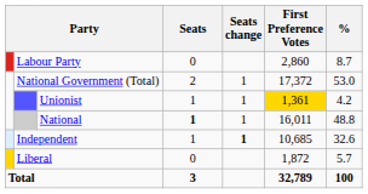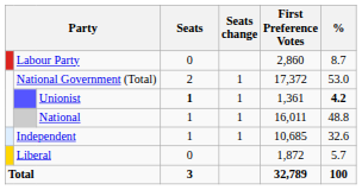Unionist | Seats: normal -> bold
Unionist | First Preference Votes: gold background -> no background
Unionist | %: normal -> bold
National | Seats: bold -> normal
Independent | Seats change: bold -> normal
